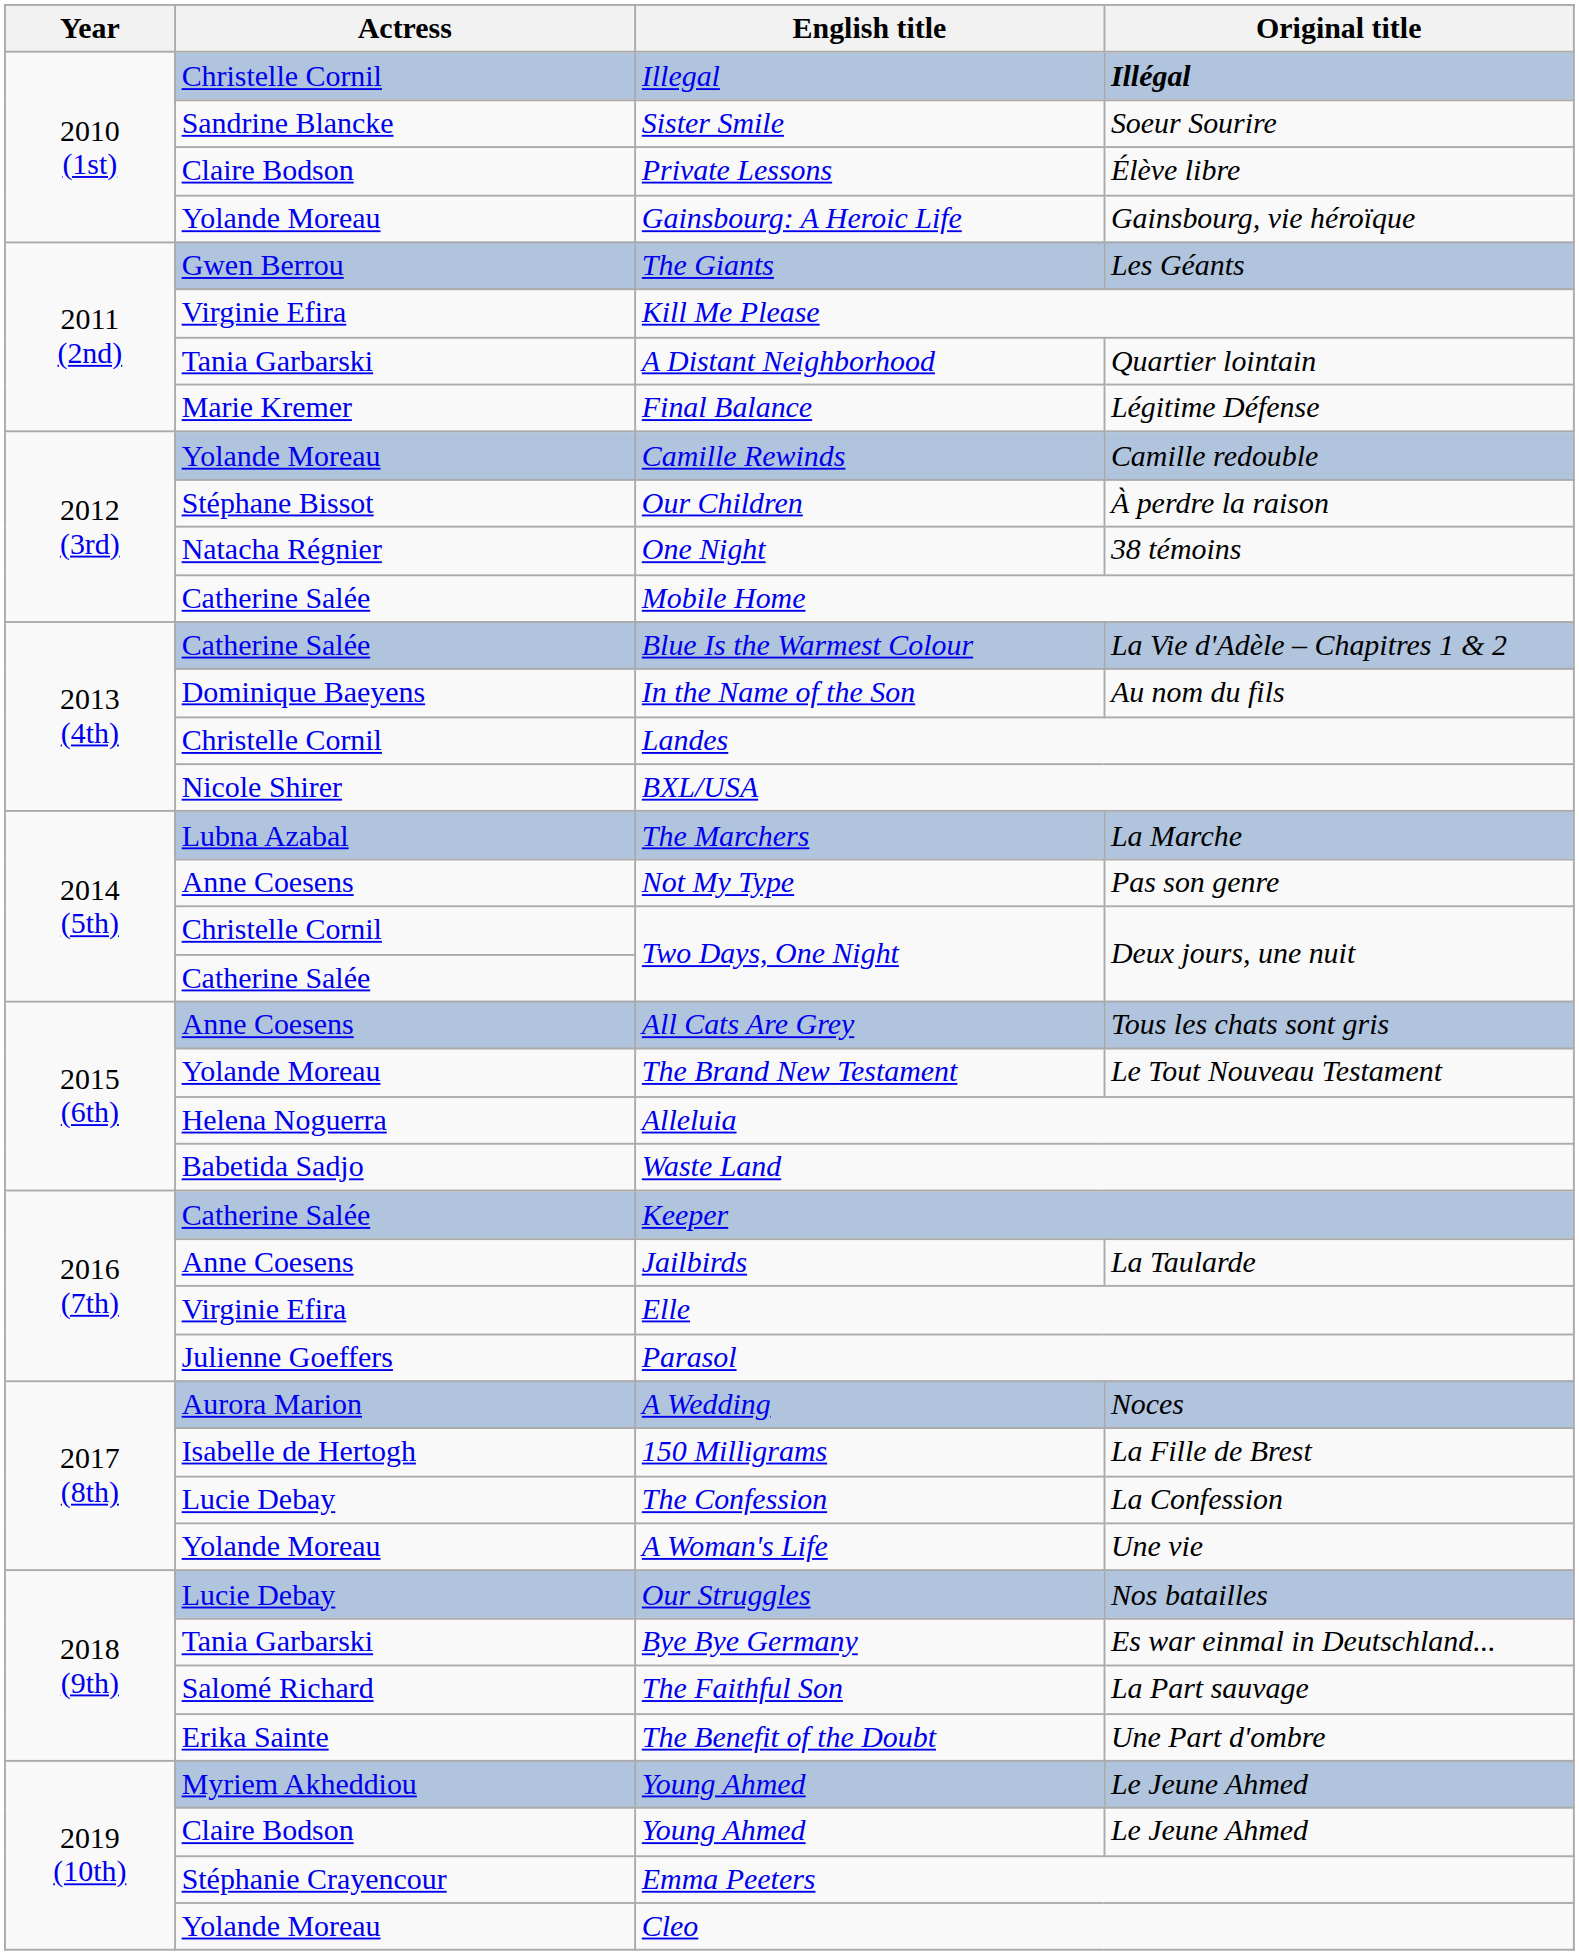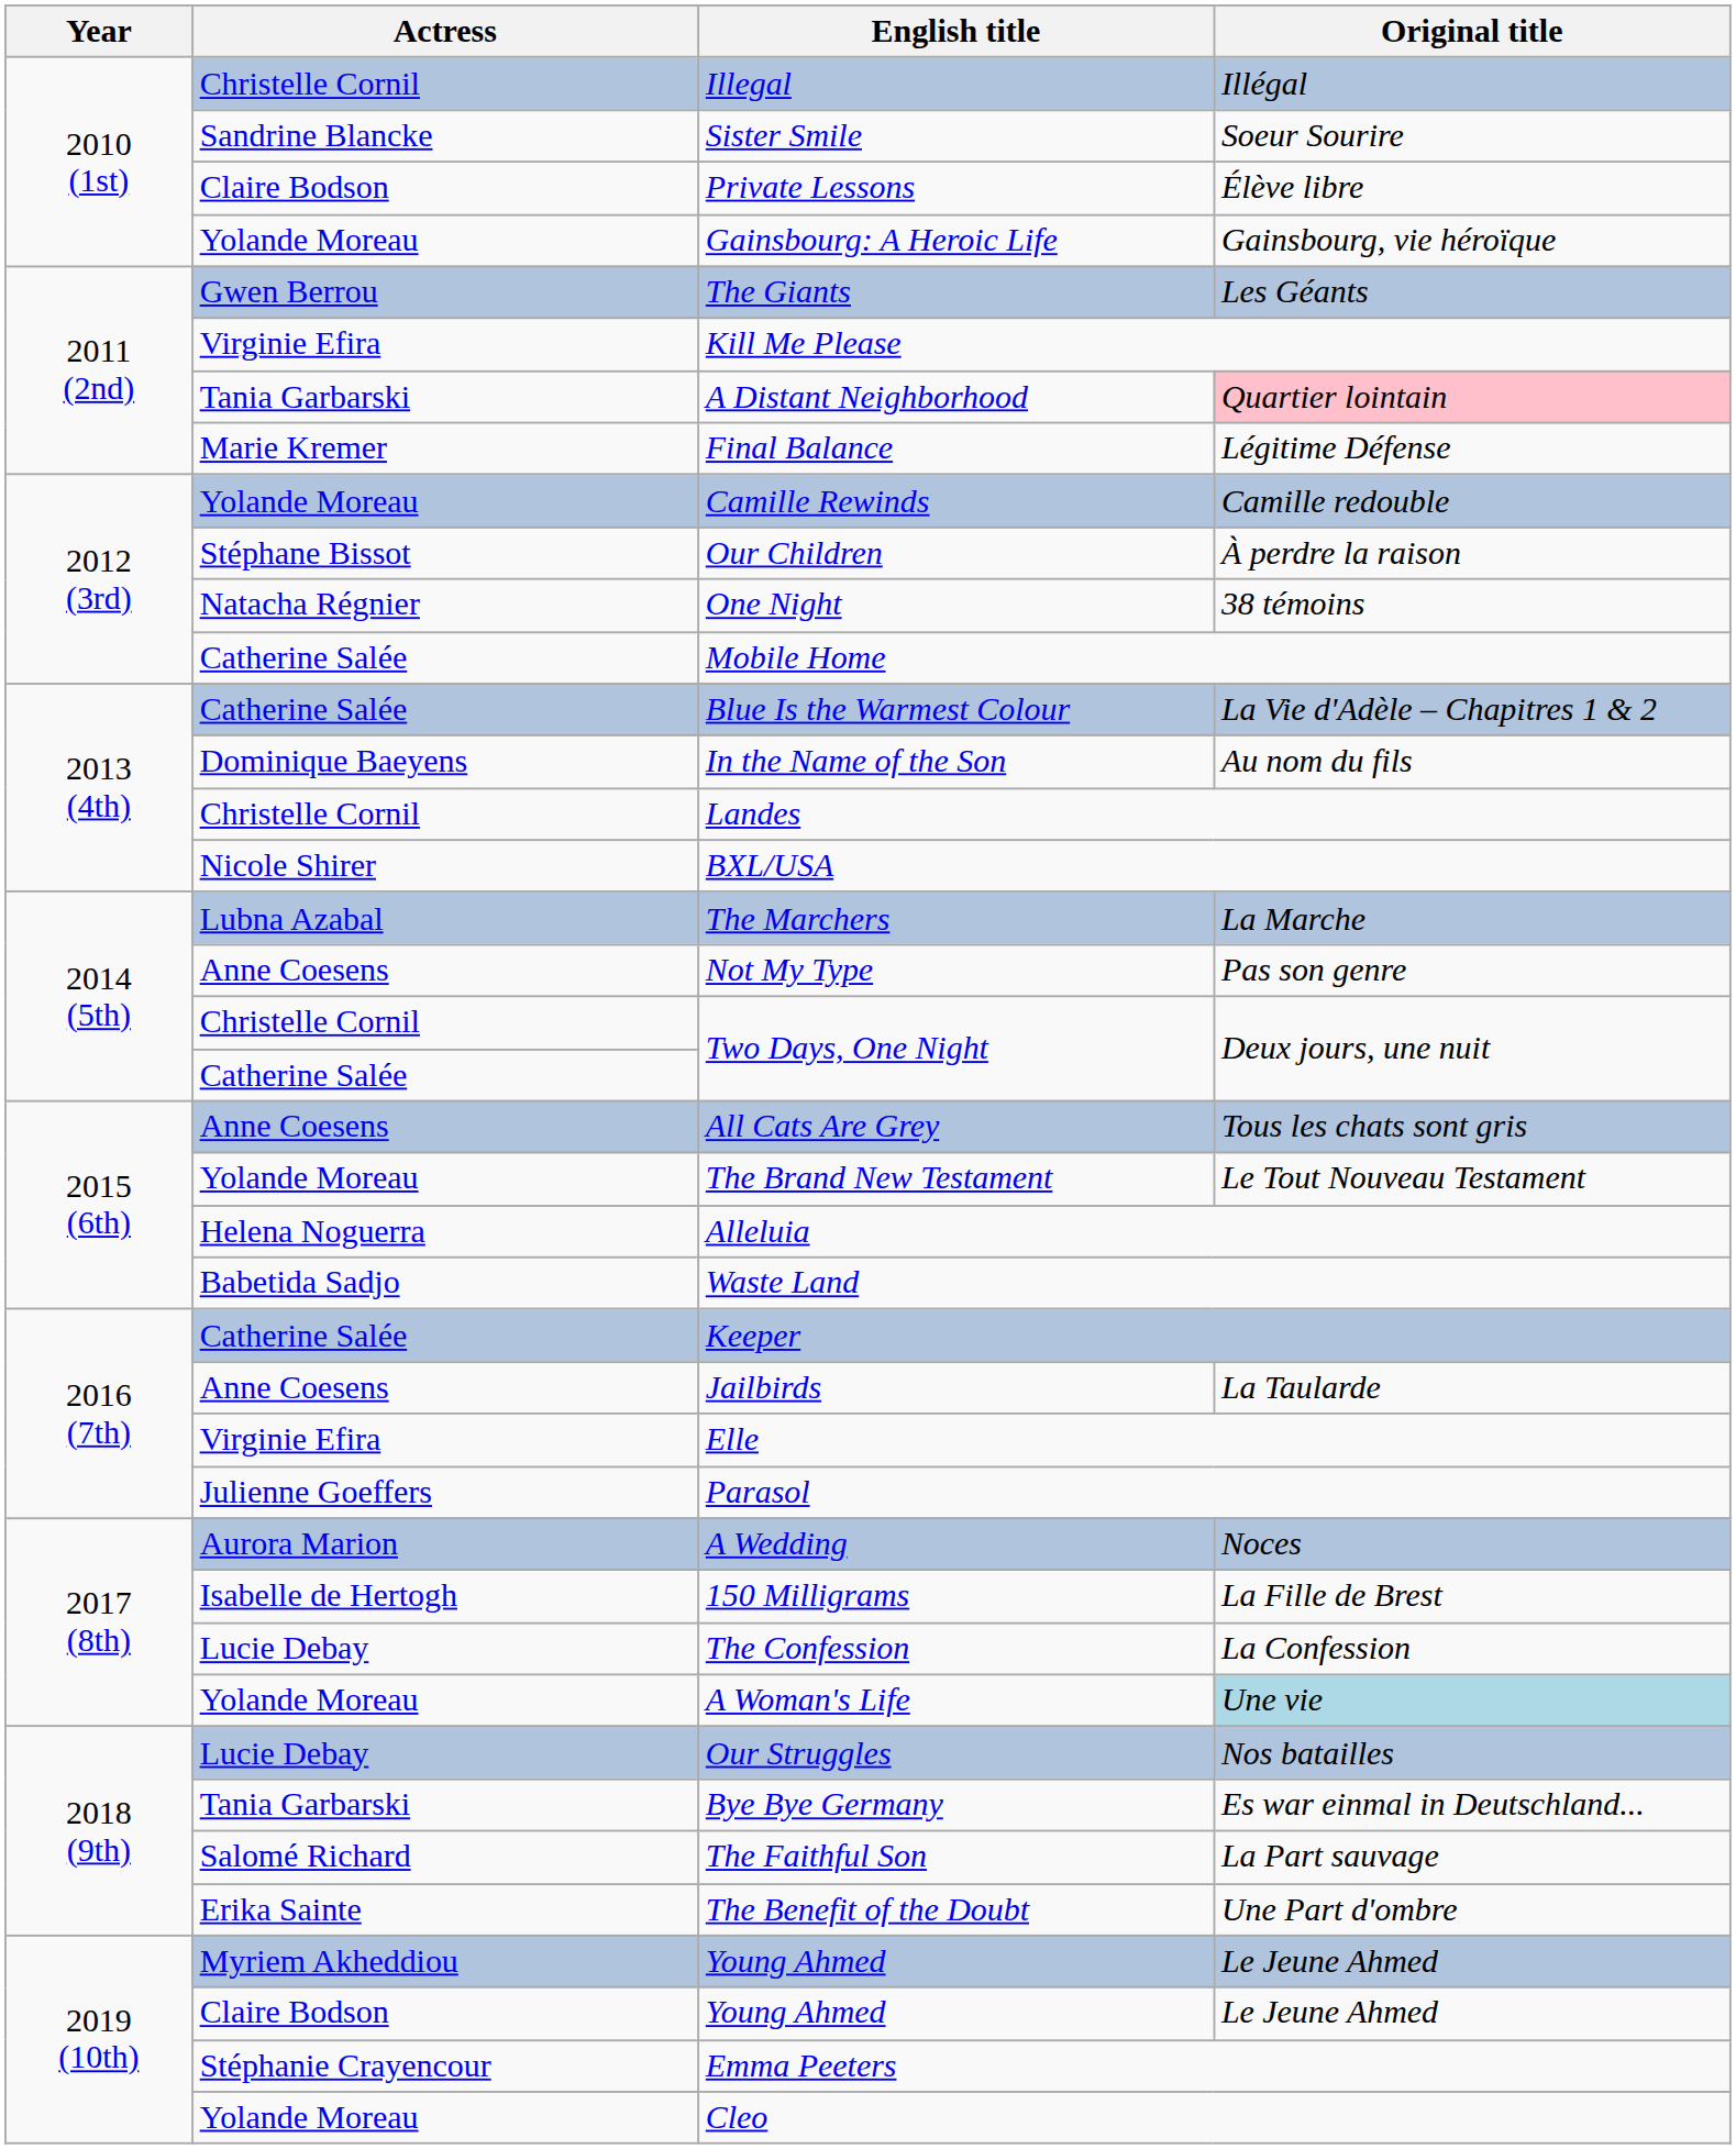Illegal | Original title: bold -> normal
A Distant Neighborhood | Original title: no background -> pink background
A Woman's Life | Original title: no background -> lightblue background
